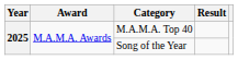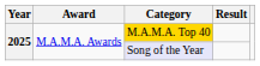M.A.M.A. Top 40 | Category: no background -> gold background
Song of the Year | Category: no background -> lavender background
